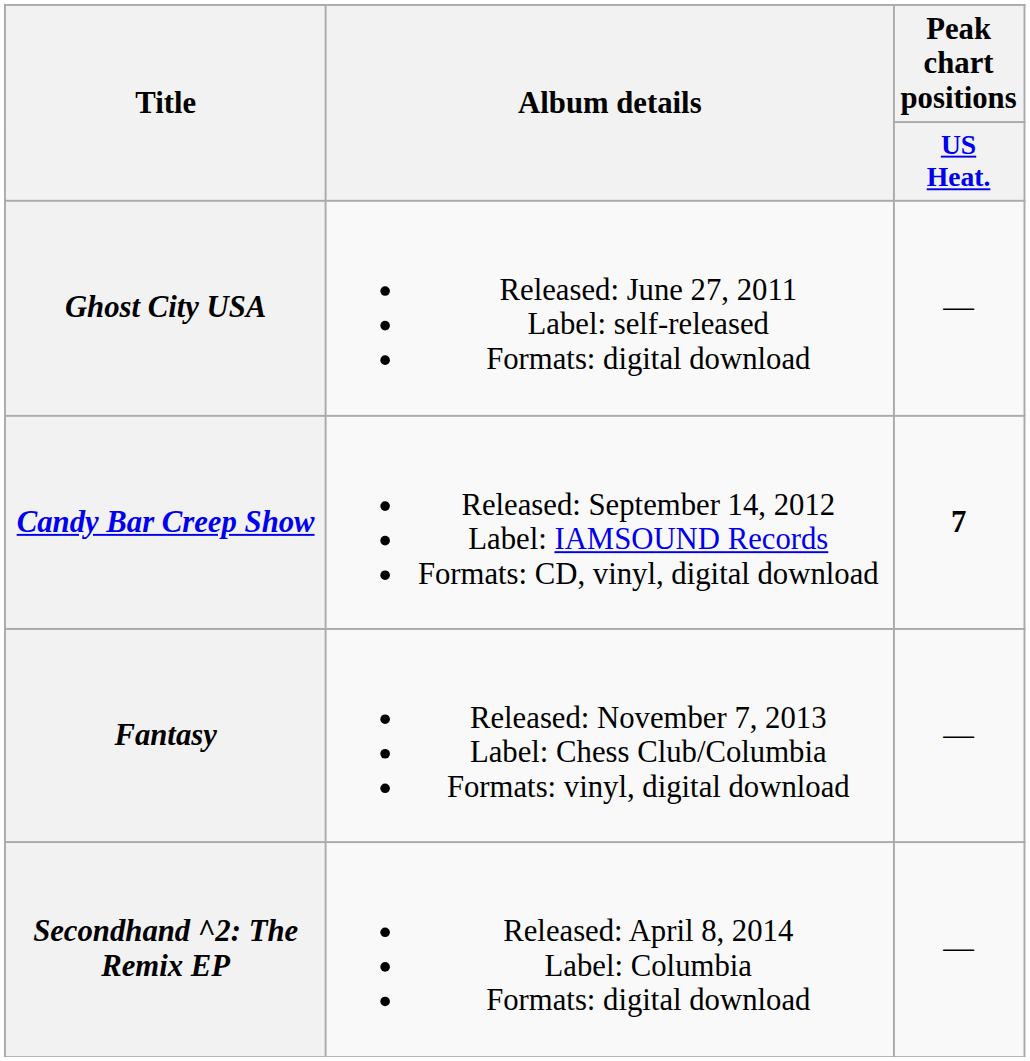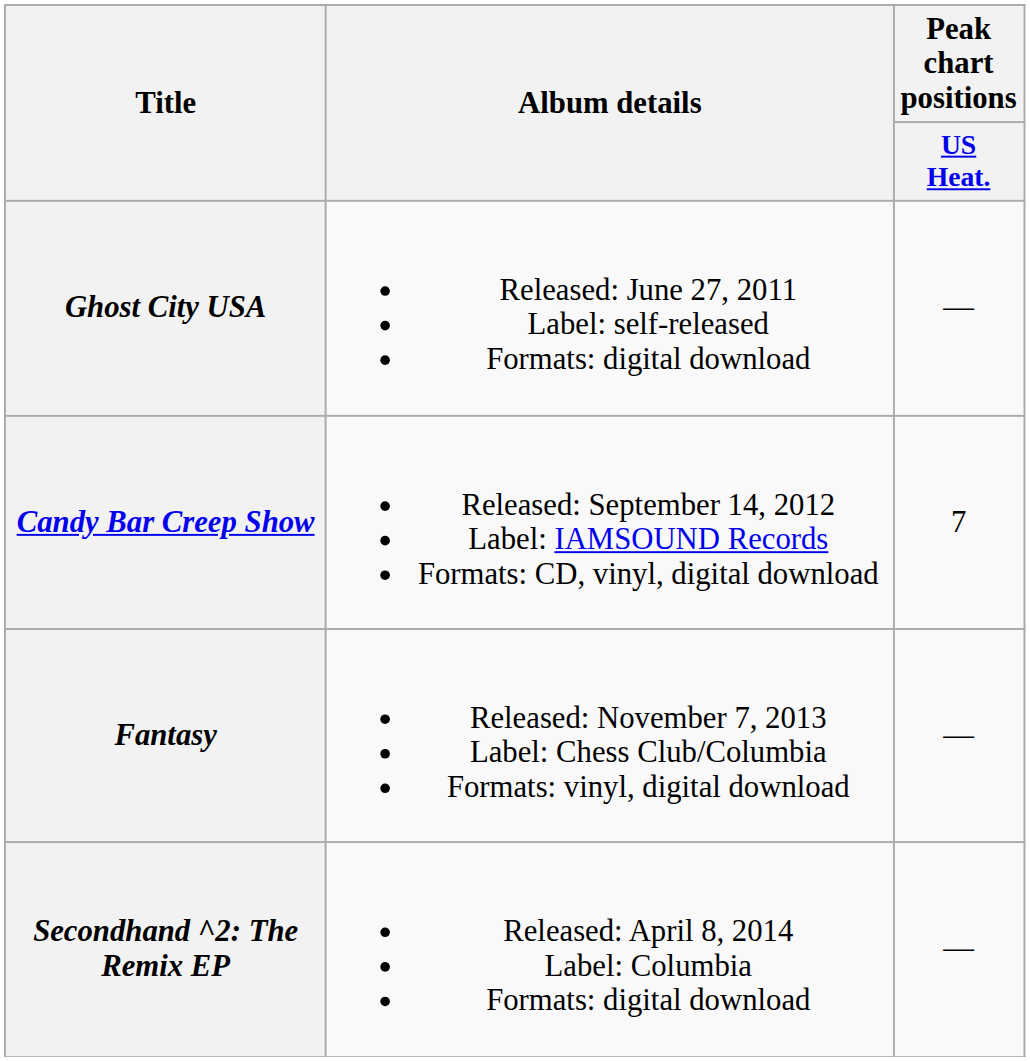Candy Bar Creep Show | Peak chart positions / US Heat.: bold -> normal
